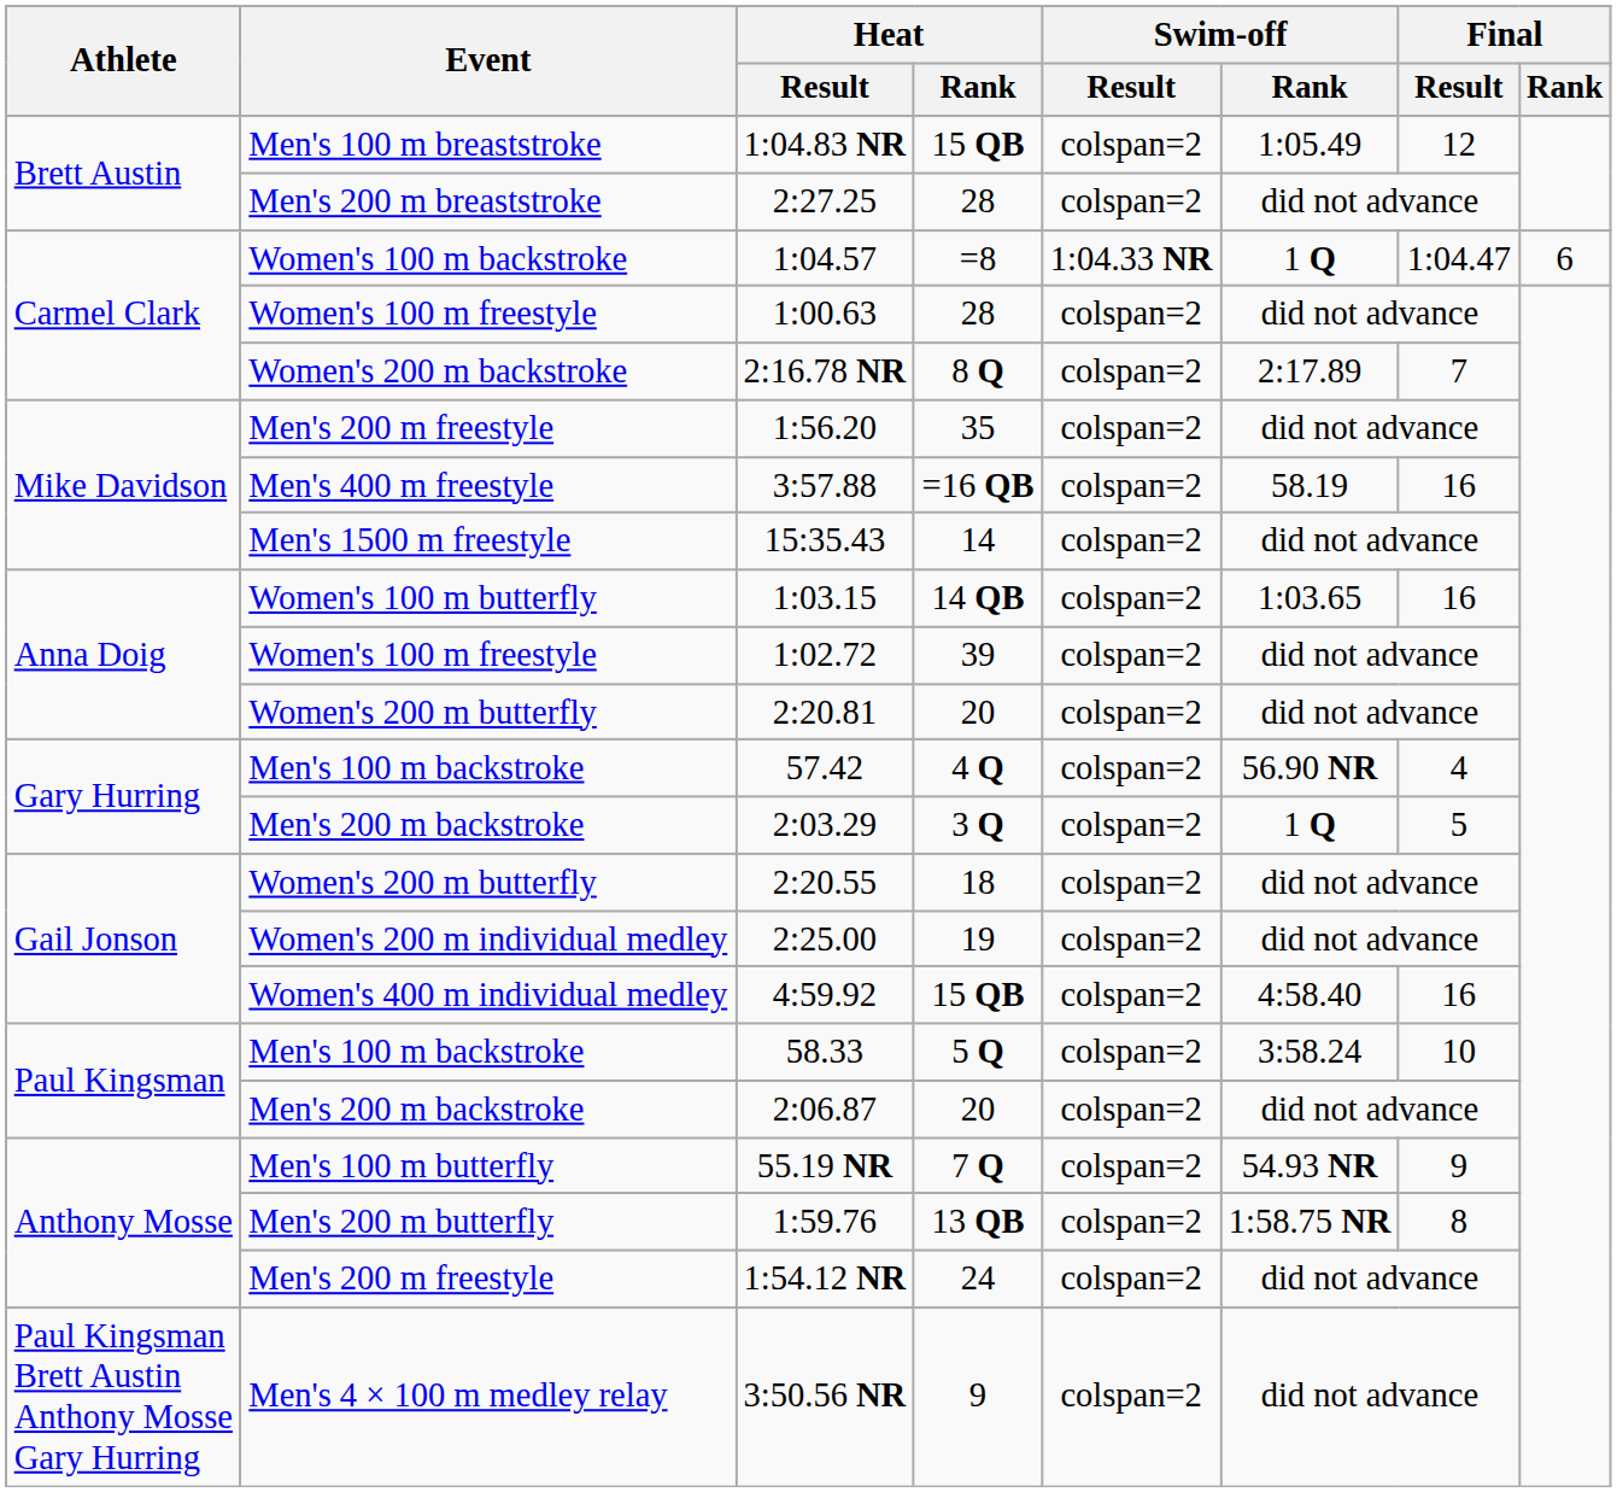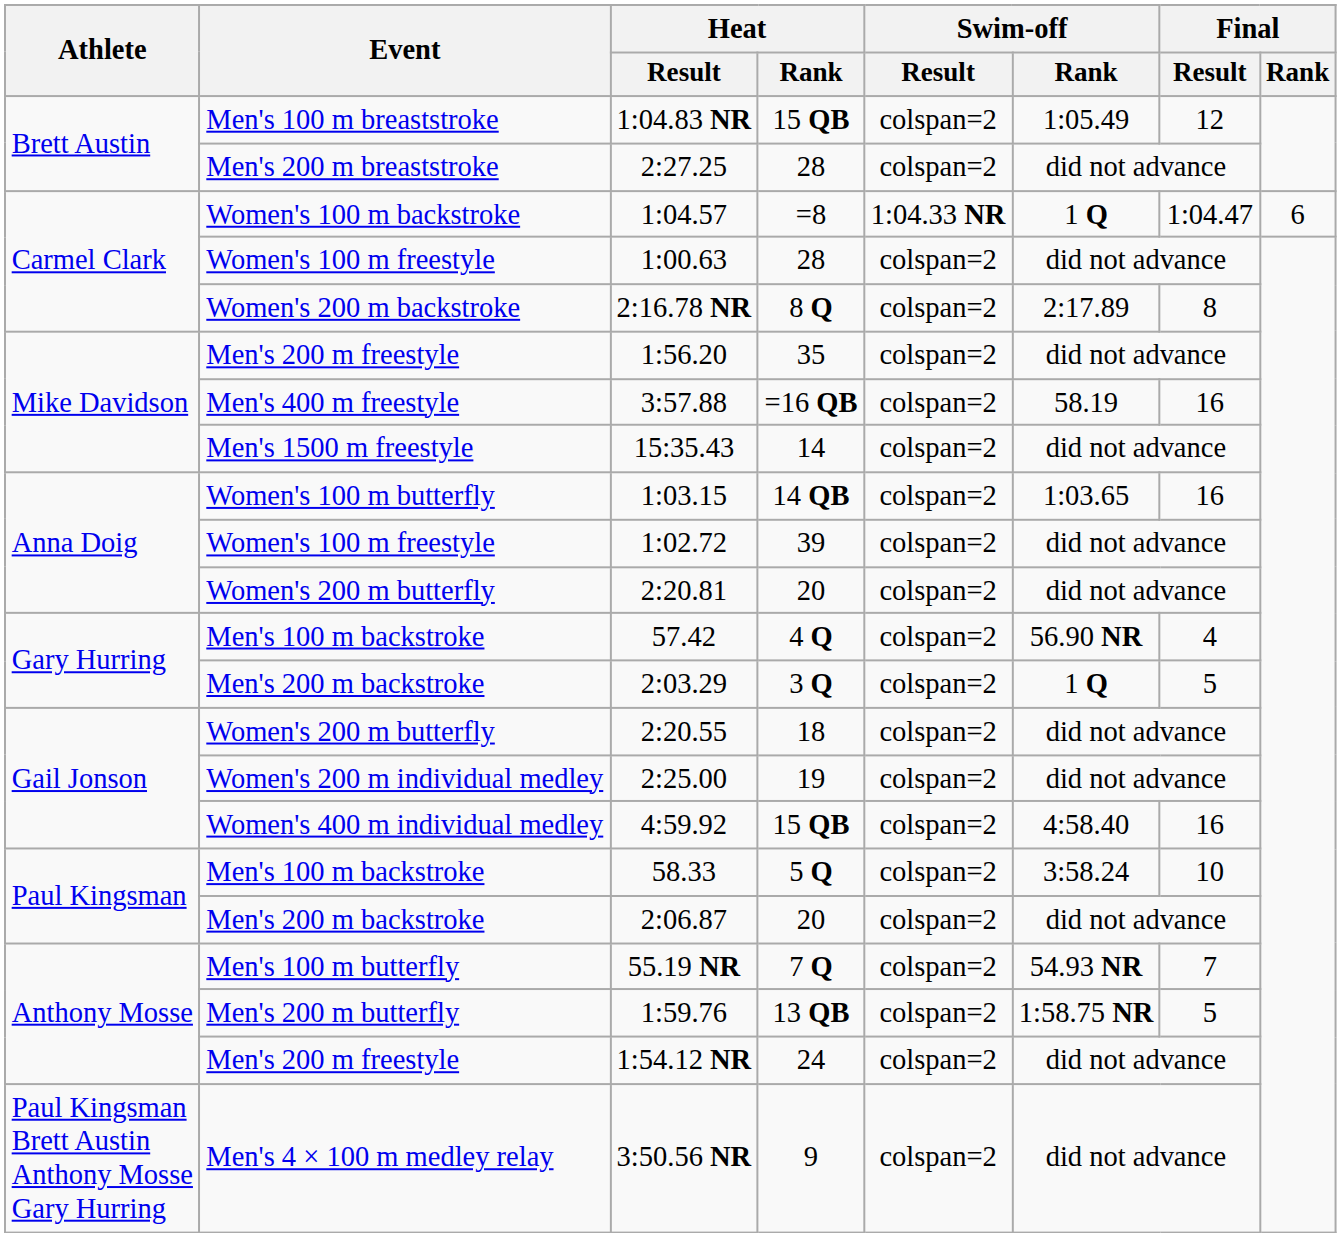2:16.78 NR | Final / Result: 7 -> 8
55.19 NR | Final / Result: 9 -> 7
1:59.76 | Final / Result: 8 -> 5
